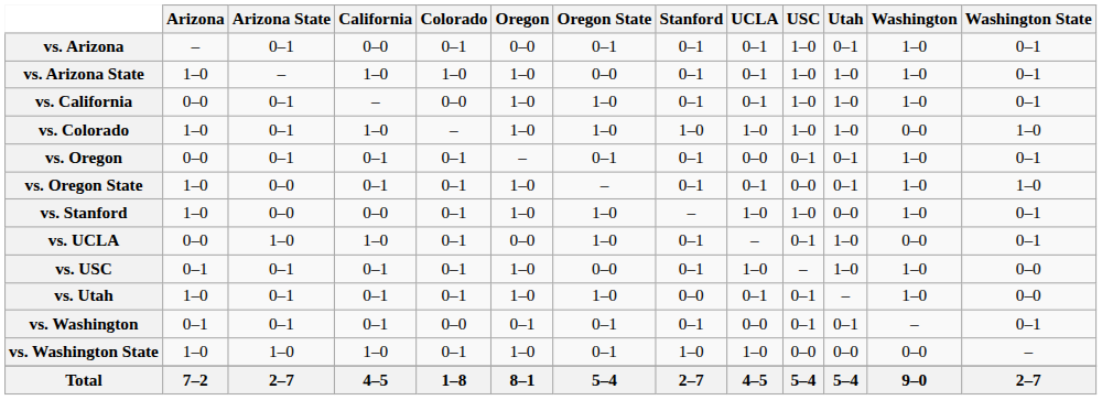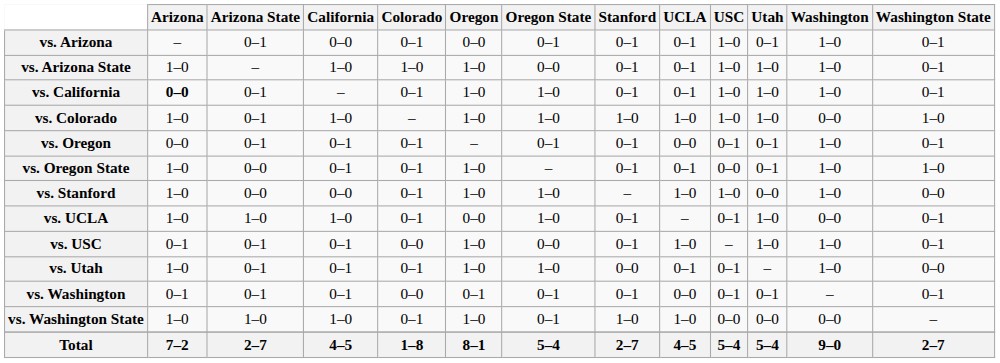vs. California | Arizona: normal -> bold
vs. California | Colorado: 0–0 -> 0–1
vs. Stanford | Washington State: 0–1 -> 0–0
vs. UCLA | Arizona: 0–0 -> 1–0
vs. USC | Colorado: 0–1 -> 0–0
vs. USC | Washington State: 0–0 -> 0–1
